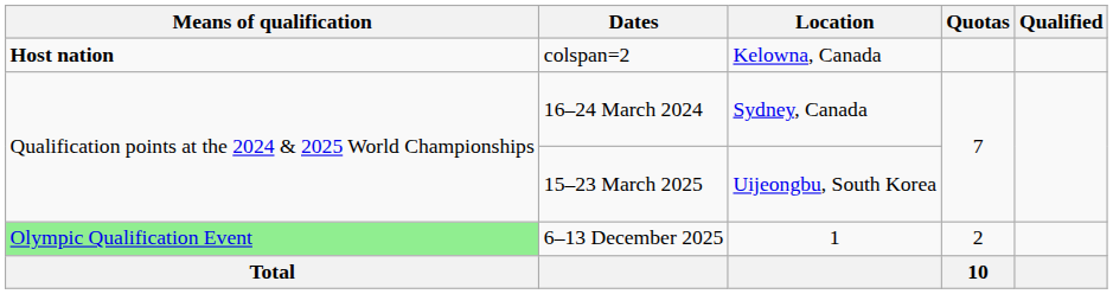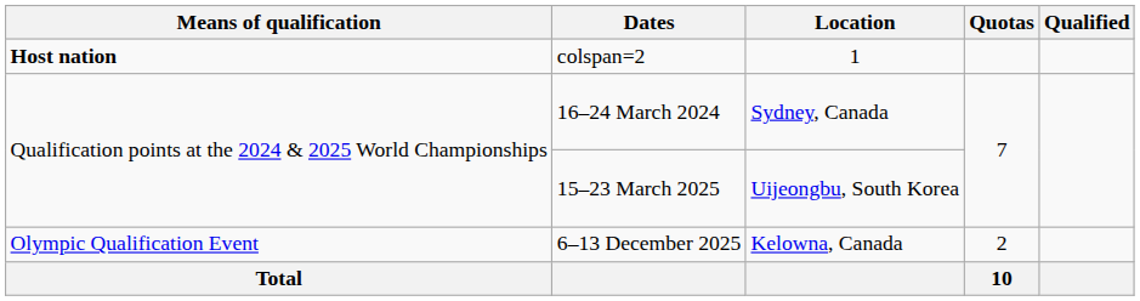colspan=2 | Location: Kelowna, Canada -> 1
6–13 December 2025 | Means of qualification: lightgreen background -> no background
6–13 December 2025 | Location: 1 -> Kelowna, Canada
